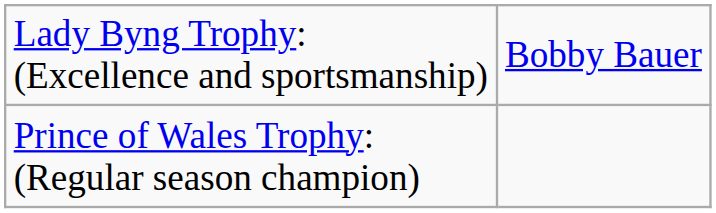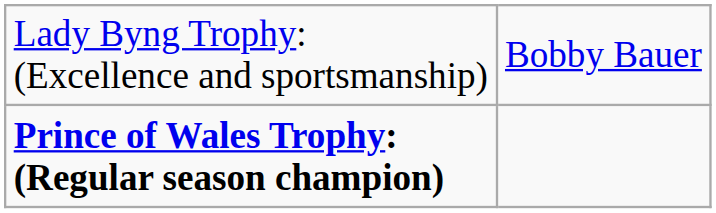Prince of Wales Trophy: (Regular season champion) | column 1: normal -> bold
